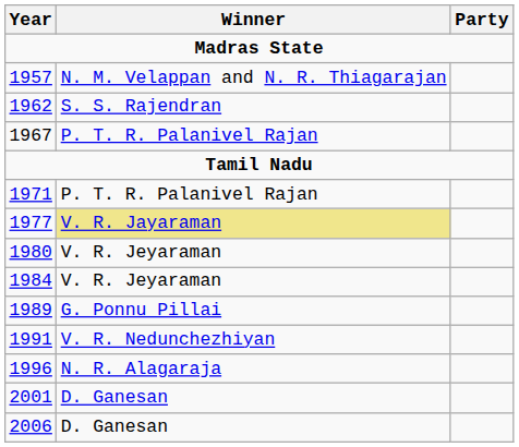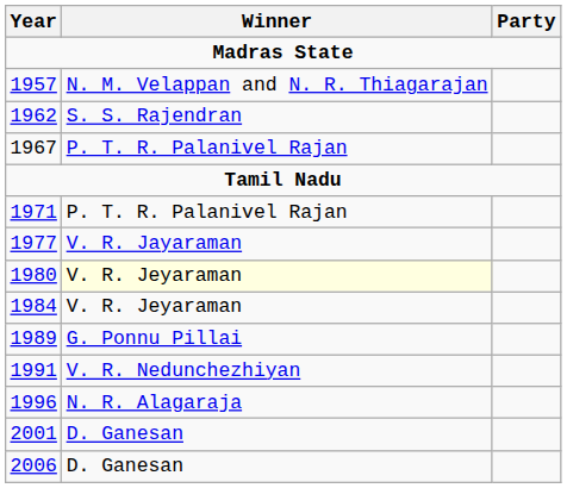1977 | Winner: khaki background -> no background
1980 | Winner: no background -> lightyellow background
